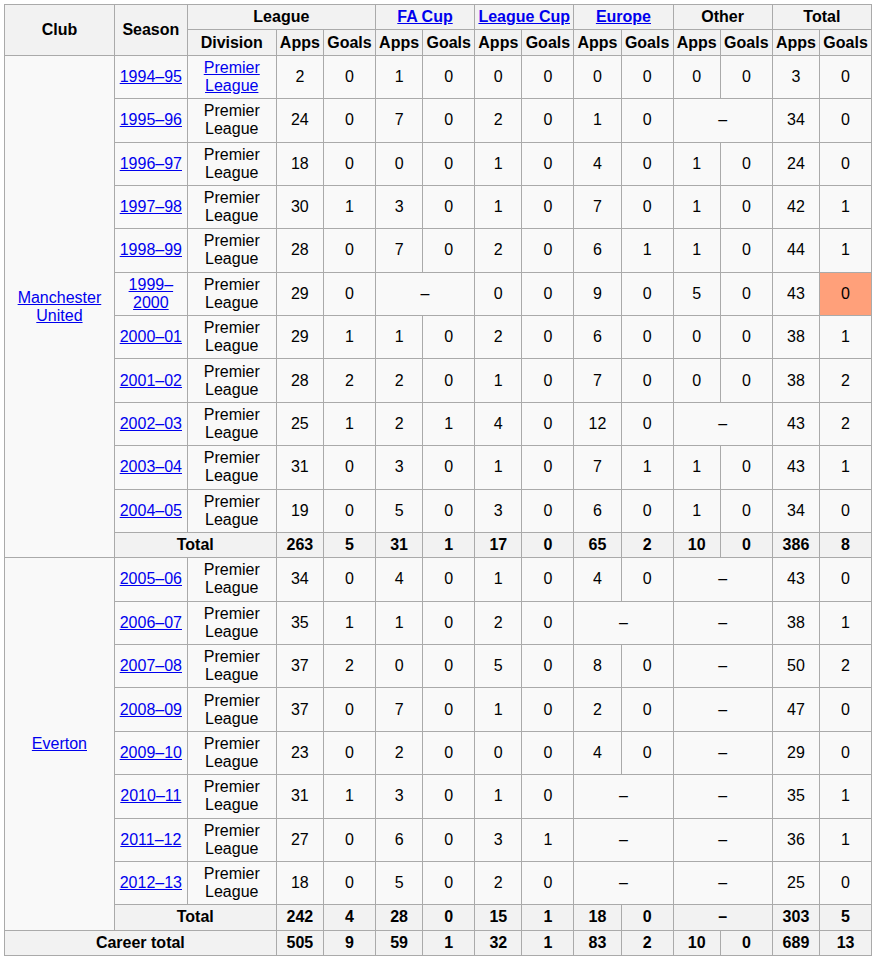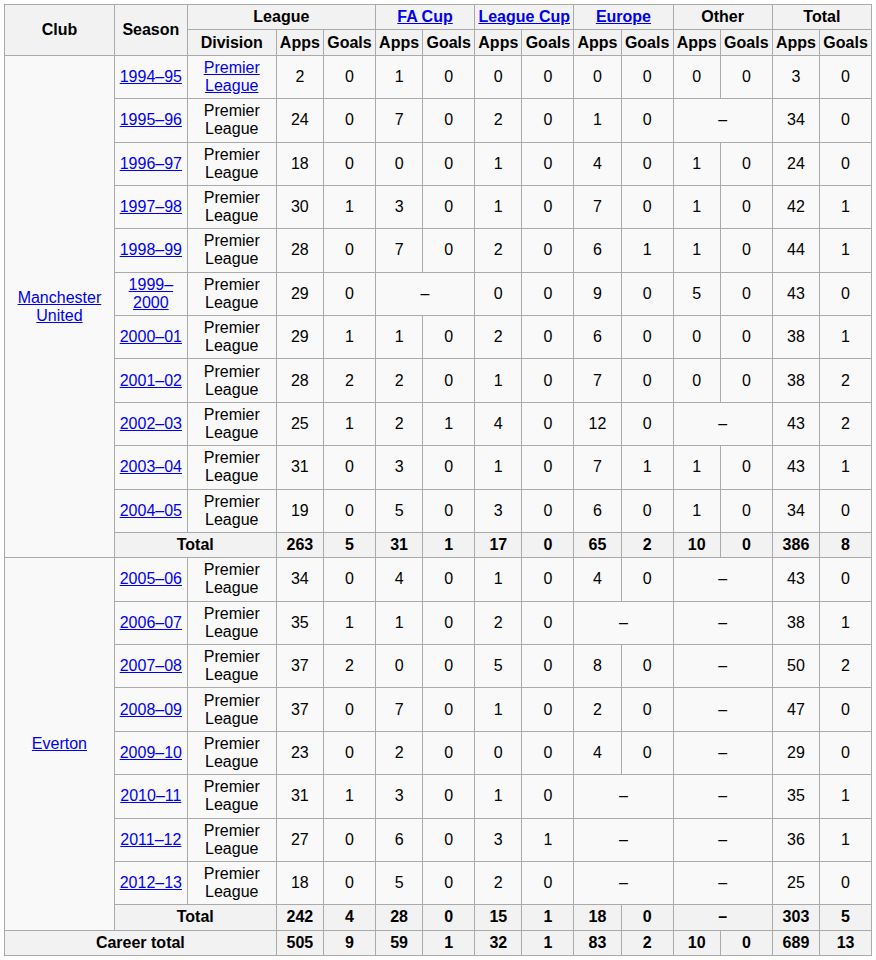1999–2000 | Total / Goals: lightsalmon background -> no background
